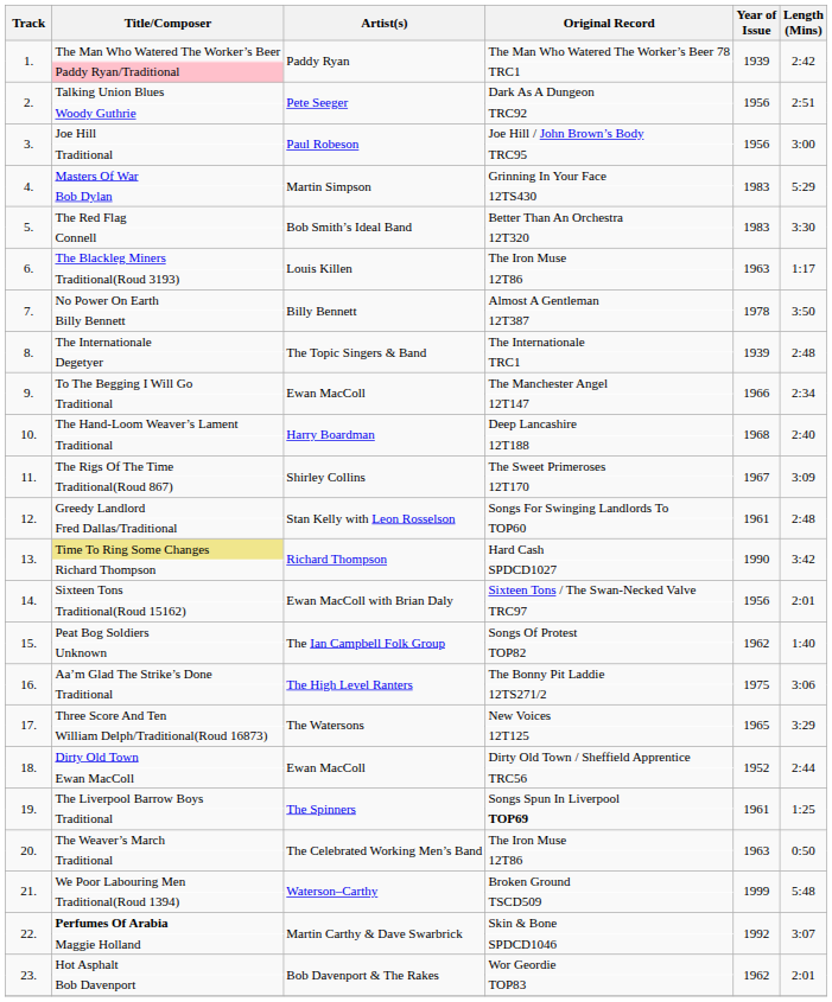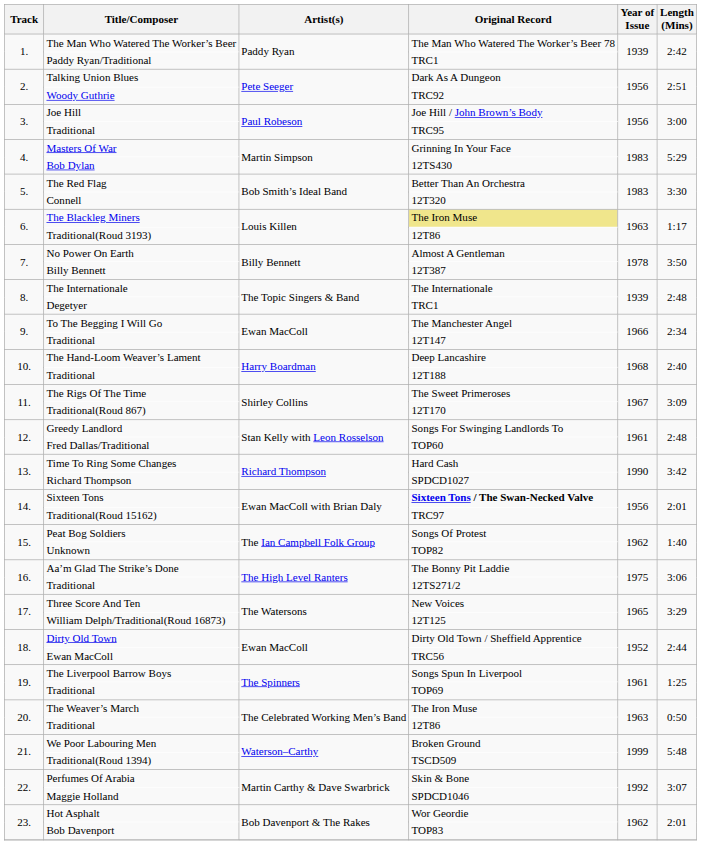Paddy Ryan/Traditional / TRC1 | Title/Composer: pink background -> no background
The Blackleg Miners / The Iron Muse | Original Record: no background -> khaki background
Hard Cash | Title/Composer: khaki background -> no background
Sixteen Tons / The Swan-Necked Valve | Original Record: normal -> bold
TOP69 | Original Record: bold -> normal
Skin & Bone | Title/Composer: bold -> normal
